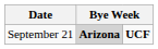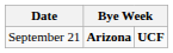September 21 | column 2: lightgrey background -> no background
